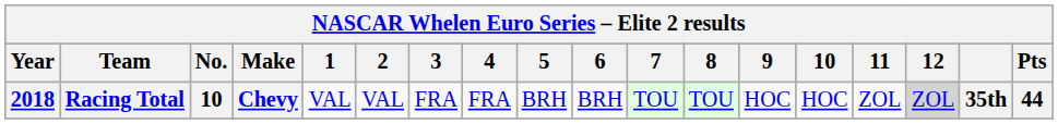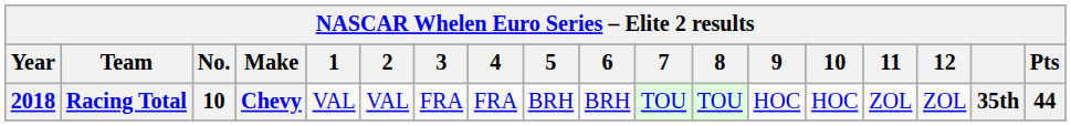row 3 | 12: lightgrey background -> no background
